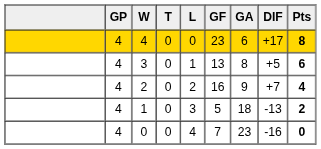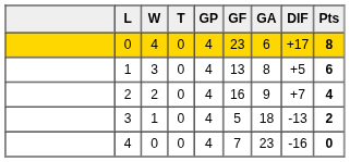columns swapped: GP <-> L
